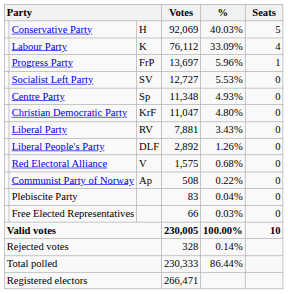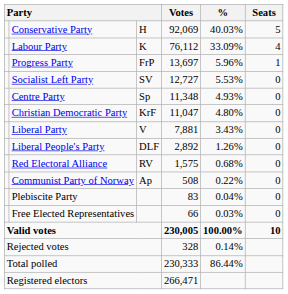Liberal Party | column 3: RV -> V
Red Electoral Alliance | column 3: V -> RV
